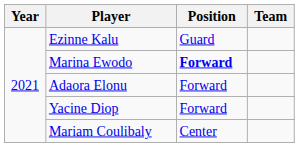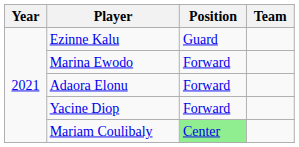Marina Ewodo | Position: bold -> normal
Mariam Coulibaly | Position: no background -> lightgreen background
